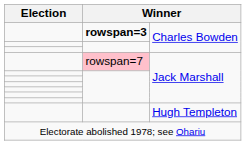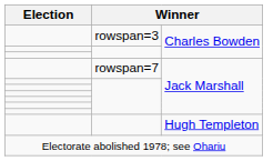rowspan=3 | column 2: bold -> normal
rowspan=7 | column 2: pink background -> no background
